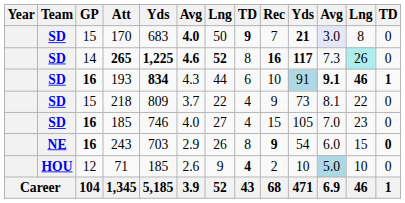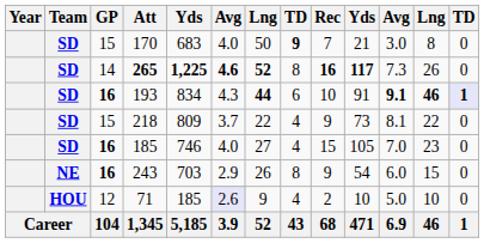170 | column 6: bold -> normal
170 | column 10: bold -> normal
170 | column 11: lavender background -> no background
265 | column 12: paleturquoise background -> no background
193 | column 5: bold -> normal
193 | column 7: normal -> bold
193 | column 10: lightblue background -> no background
193 | column 13: no background -> lavender background
243 | Rec: bold -> normal
243 | column 13: bold -> normal
71 | column 6: no background -> lavender background
71 | column 8: bold -> normal
71 | column 11: lightblue background -> no background
